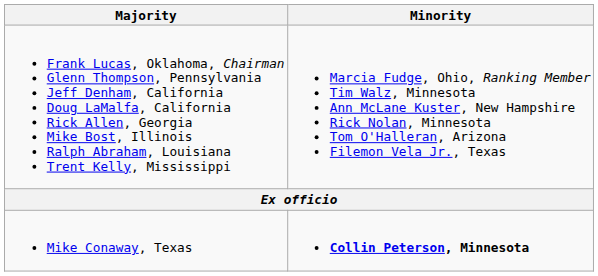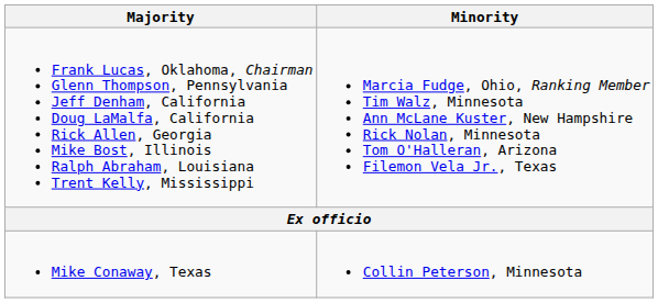Mike Conaway, Texas | Minority: bold -> normal
